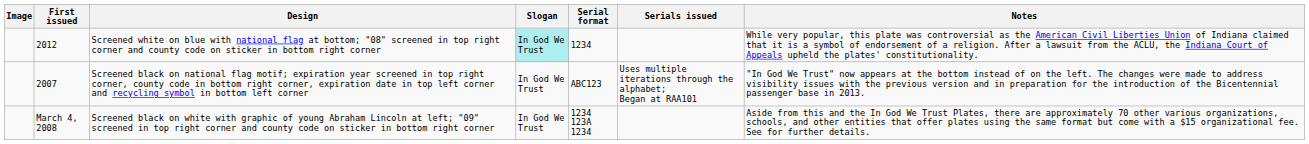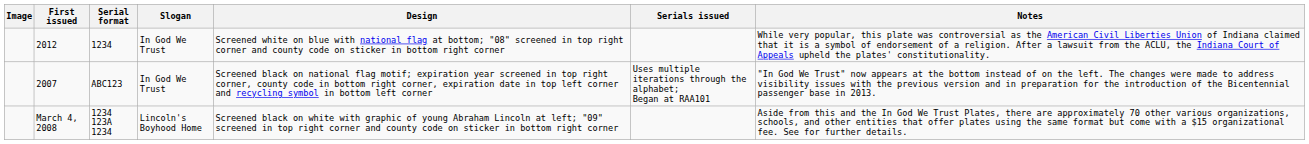columns swapped: Design <-> Serial format
row 2 | Slogan: paleturquoise background -> no background
row 4 | Slogan: In God We Trust -> Lincoln's Boyhood Home
